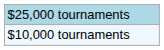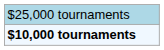row 2 | column 1: normal -> bold
